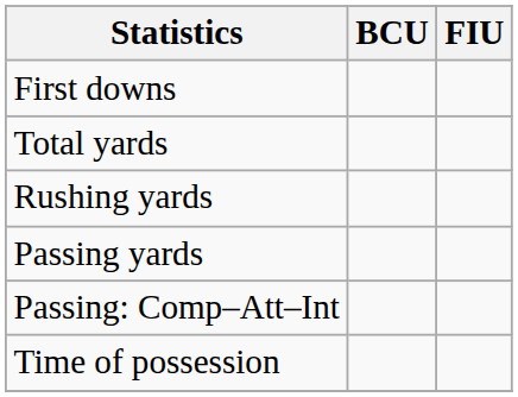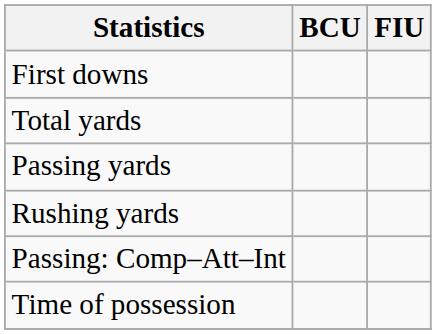rows swapped: Rushing yards <-> Passing yards
